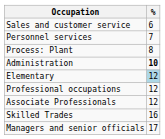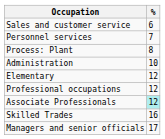Administration | %: bold -> normal
Elementary | %: lightblue background -> no background
Associate Professionals | %: no background -> paleturquoise background
